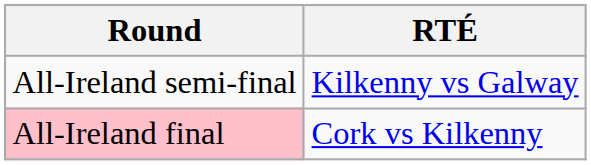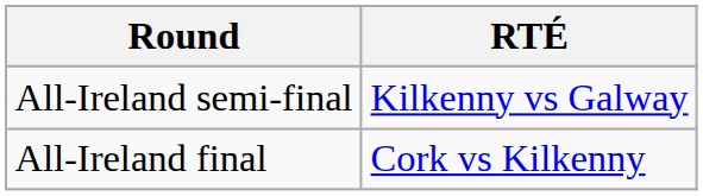row 3 | Round: pink background -> no background
